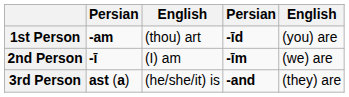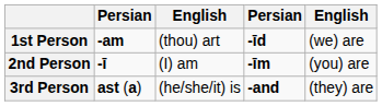1st Person | column 5: (you) are -> (we) are
2nd Person | column 5: (we) are -> (you) are
